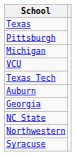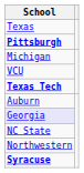Pittsburgh | School: normal -> bold
Texas Tech | School: normal -> bold
Georgia | School: no background -> lavender background
Syracuse | School: normal -> bold
